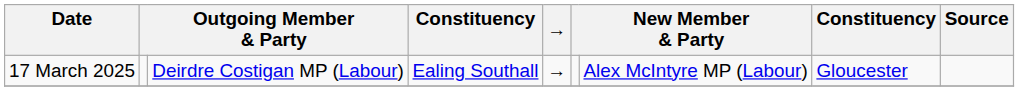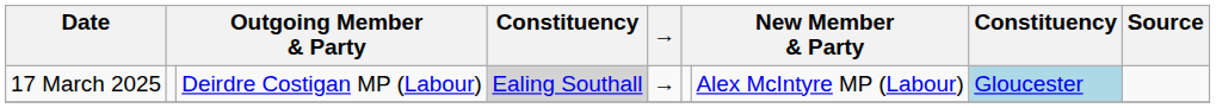17 March 2025 | column 4: no background -> lightgrey background
17 March 2025 | column 8: no background -> lightblue background
